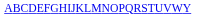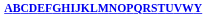row 1 | column 1: normal -> bold
